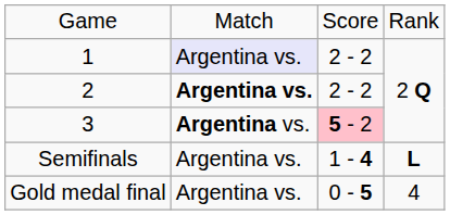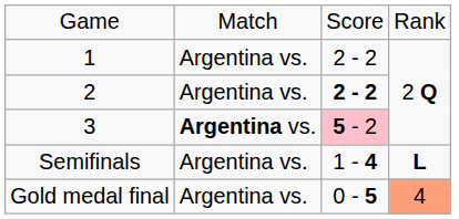1 | column 2: lavender background -> no background
2 | column 2: bold -> normal
2 | column 3: normal -> bold
Gold medal final | column 4: no background -> lightsalmon background
